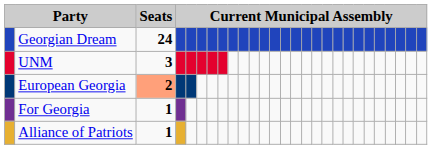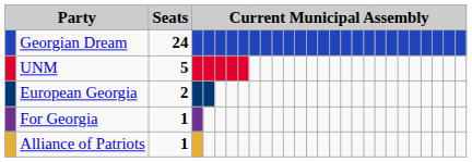UNM | Seats: 3 -> 5
European Georgia | Seats: lightsalmon background -> no background
